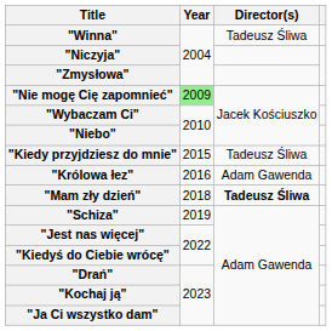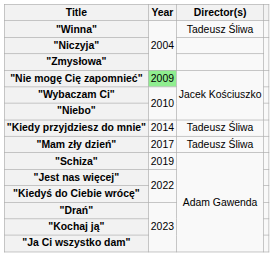"Kiedy przyjdziesz do mnie" | Year: 2015 -> 2014
- row: "Królowa łez" | 2016 | Adam Gawenda
"Mam zły dzień" | Year: 2018 -> 2017
"Mam zły dzień" | Director(s): bold -> normal
